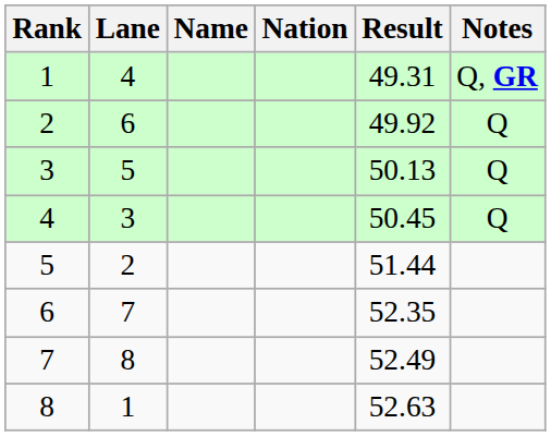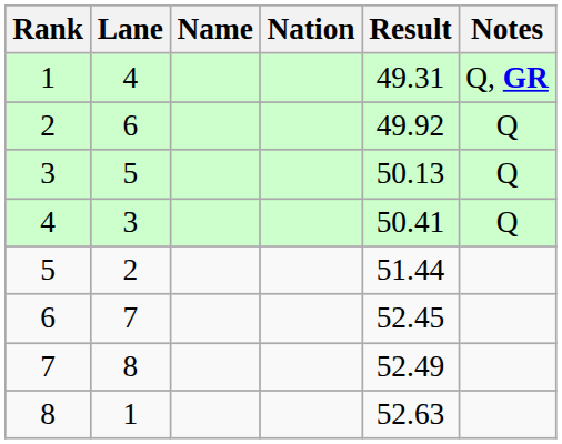row 5 | Result: 50.45 -> 50.41
row 7 | Result: 52.35 -> 52.45
